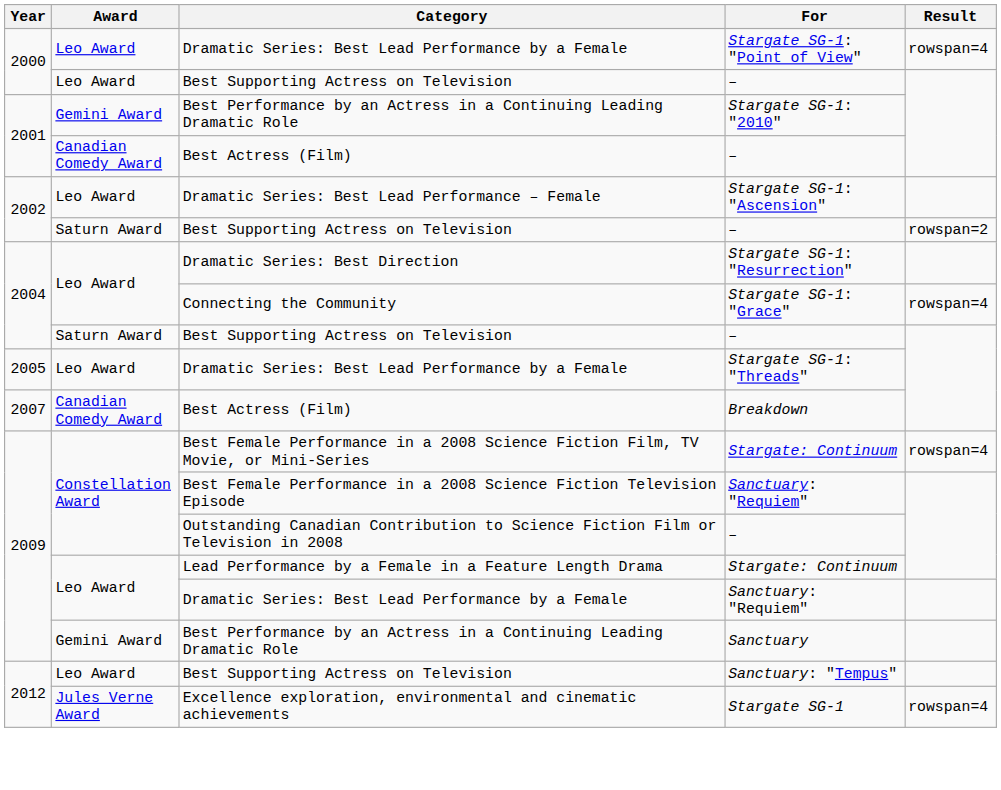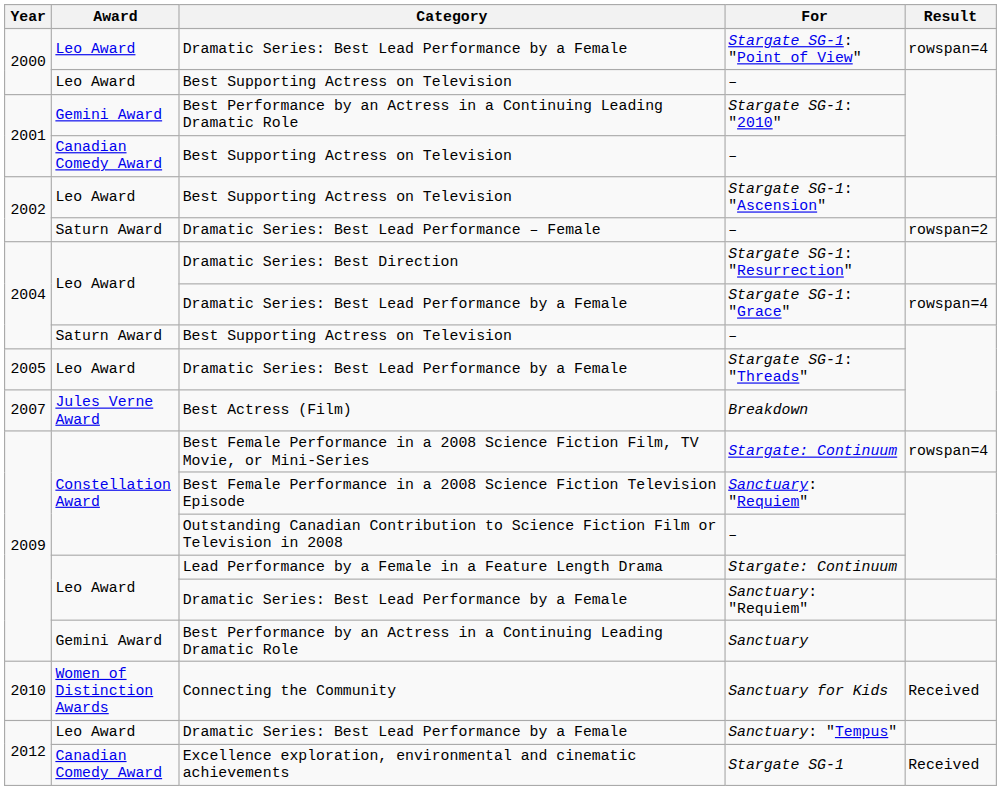2001 / – | Category: Best Actress (Film) -> Best Supporting Actress on Television
Stargate SG-1: "Ascension" | Category: Dramatic Series: Best Lead Performance – Female -> Best Supporting Actress on Television
2002 / – | Category: Best Supporting Actress on Television -> Dramatic Series: Best Lead Performance – Female
Stargate SG-1: "Grace" | Category: Connecting the Community -> Dramatic Series: Best Lead Performance by a Female
Breakdown | Award: Canadian Comedy Award -> Jules Verne Award
+ row: 2010 | Women of Distinction Awards | Connecting the Community | Sanctuary for Kids | Received
Sanctuary: "Tempus" | Category: Best Supporting Actress on Television -> Dramatic Series: Best Lead Performance by a Female
Stargate SG-1 | Award: Jules Verne Award -> Canadian Comedy Award
Stargate SG-1 | Result: rowspan=4 -> Received
